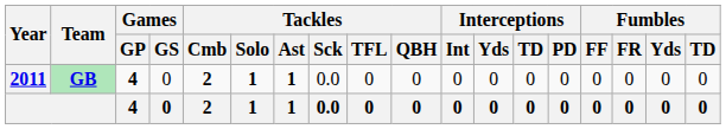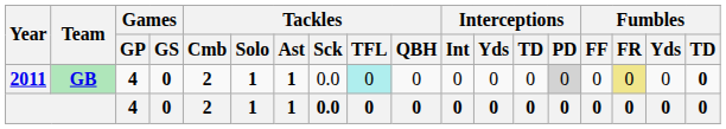GB | Games / GS: normal -> bold
GB | Tackles / TFL: no background -> paleturquoise background
GB | Interceptions / PD: no background -> lightgrey background
GB | Fumbles / FR: no background -> khaki background
GB | Fumbles / TD: normal -> bold
